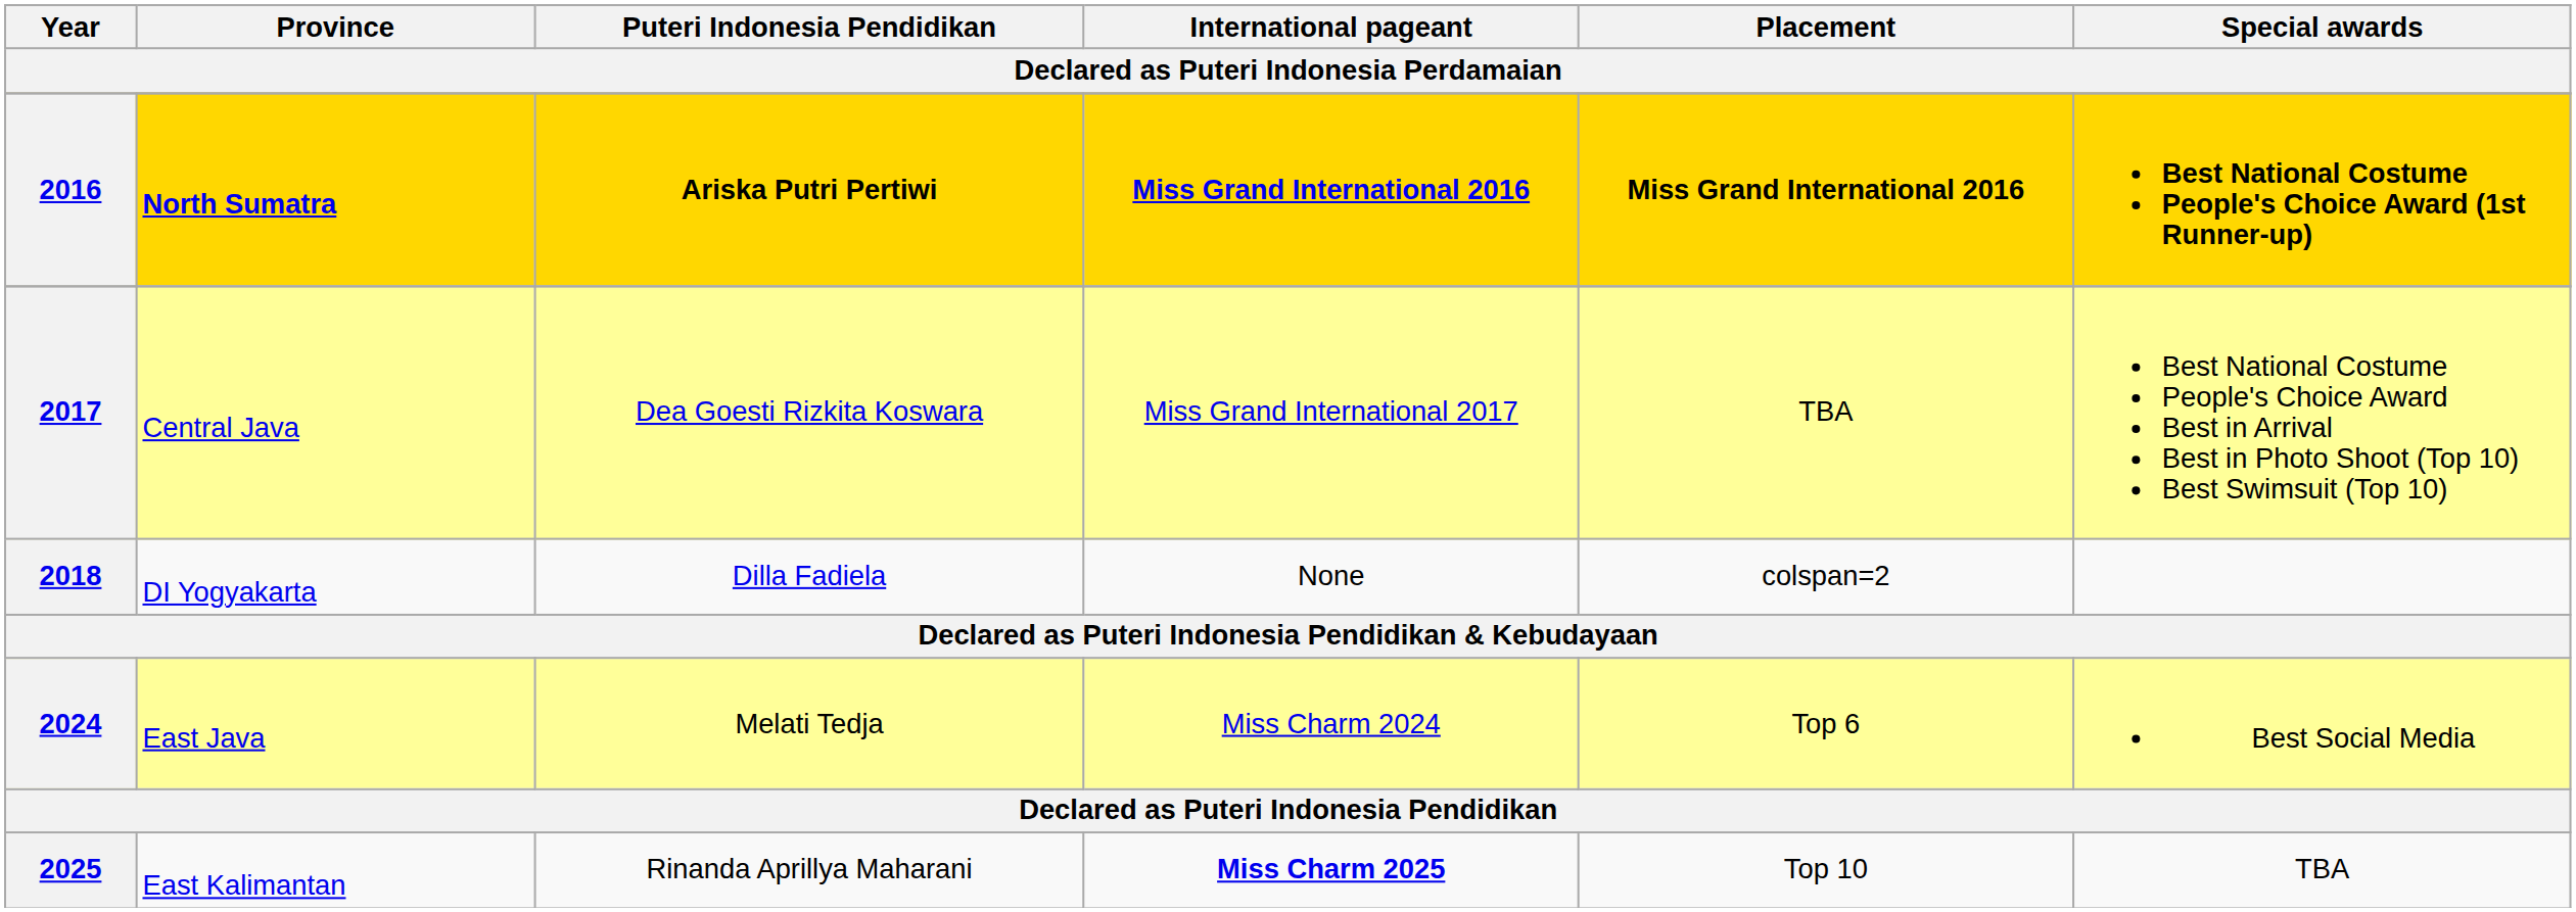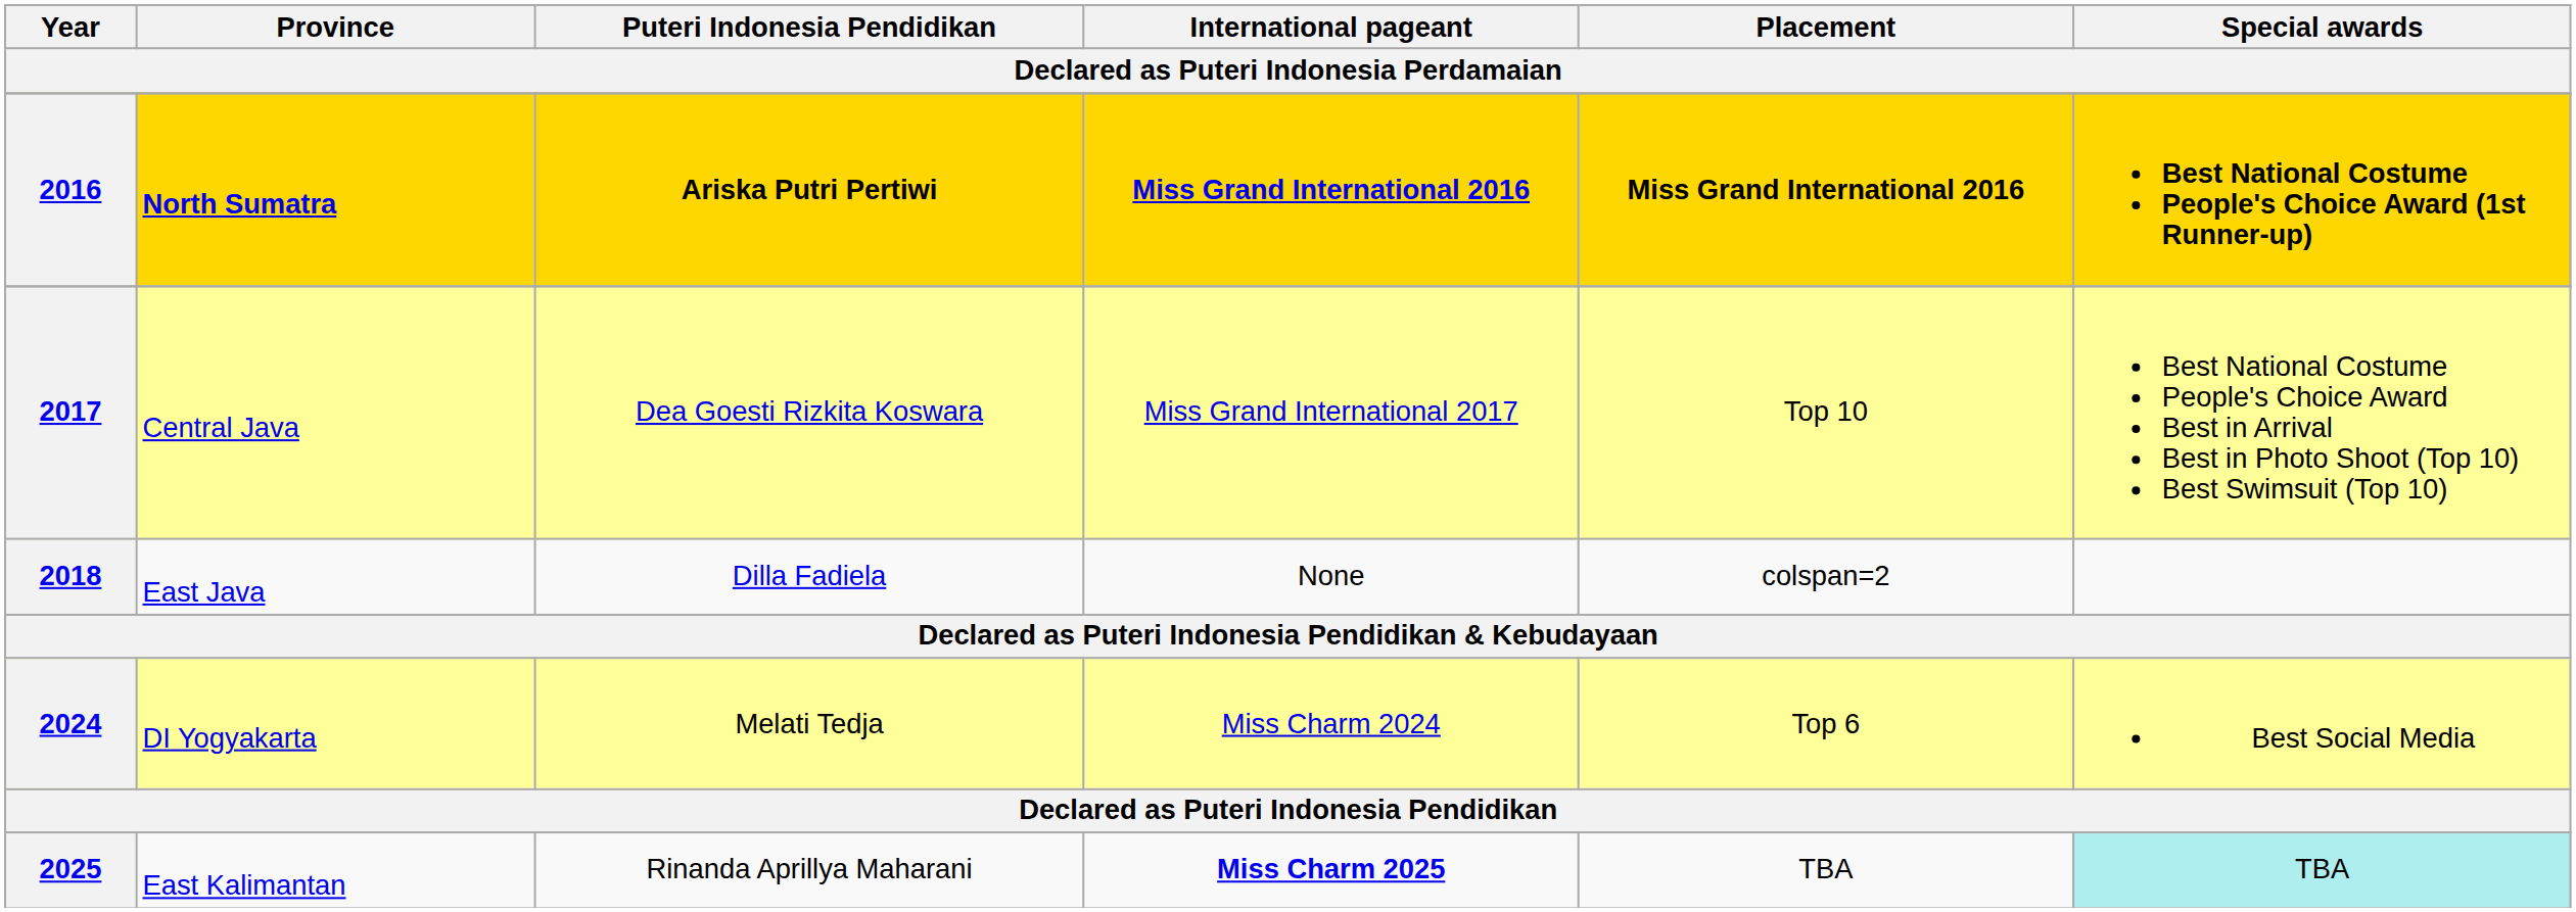2017 | Placement: TBA -> Top 10
2018 | Province: DI Yogyakarta -> East Java
2024 | Province: East Java -> DI Yogyakarta
2025 | Placement: Top 10 -> TBA
2025 | Special awards: no background -> paleturquoise background
